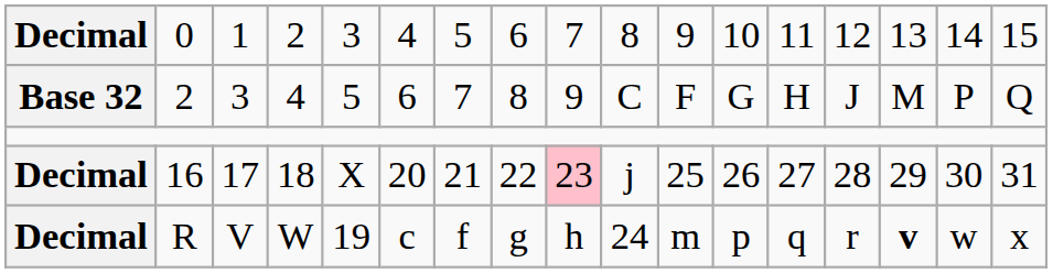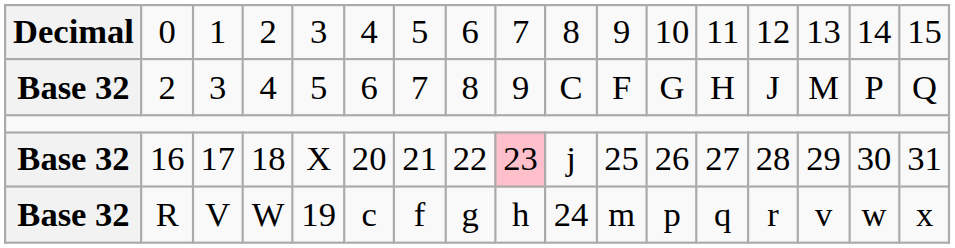16 | column 1: Decimal -> Base 32
R | column 1: Decimal -> Base 32
R | column 15: bold -> normal
